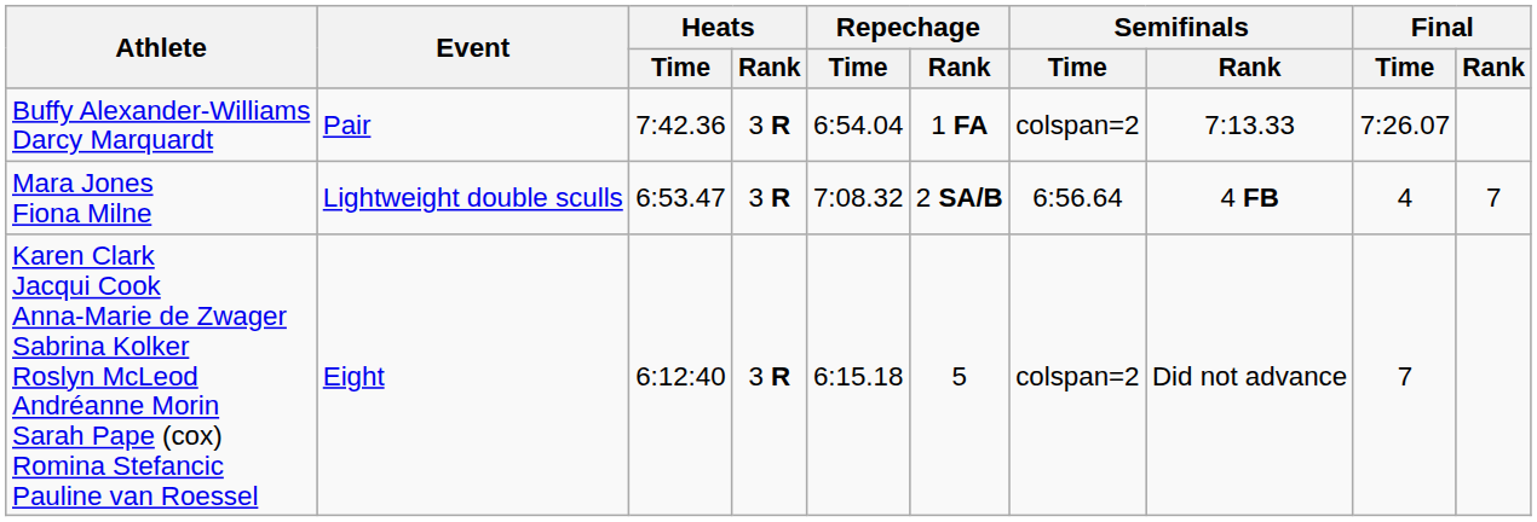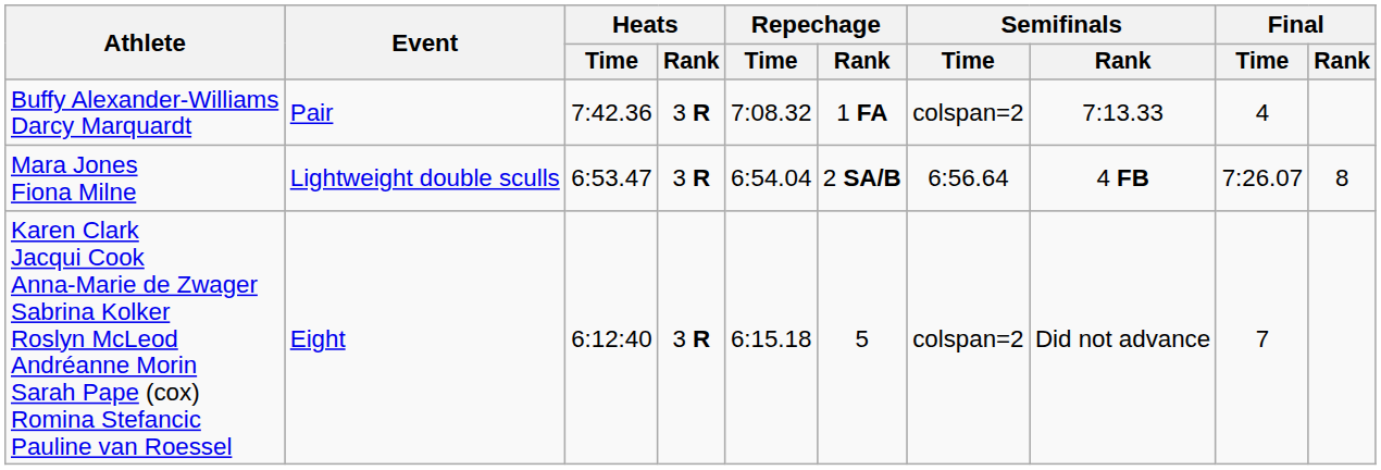Buffy Alexander-Williams Darcy Marquardt | Repechage / Time: 6:54.04 -> 7:08.32
Buffy Alexander-Williams Darcy Marquardt | Final / Time: 7:26.07 -> 4
Mara Jones Fiona Milne | Repechage / Time: 7:08.32 -> 6:54.04
Mara Jones Fiona Milne | Final / Time: 4 -> 7:26.07
Mara Jones Fiona Milne | Final / Rank: 7 -> 8
